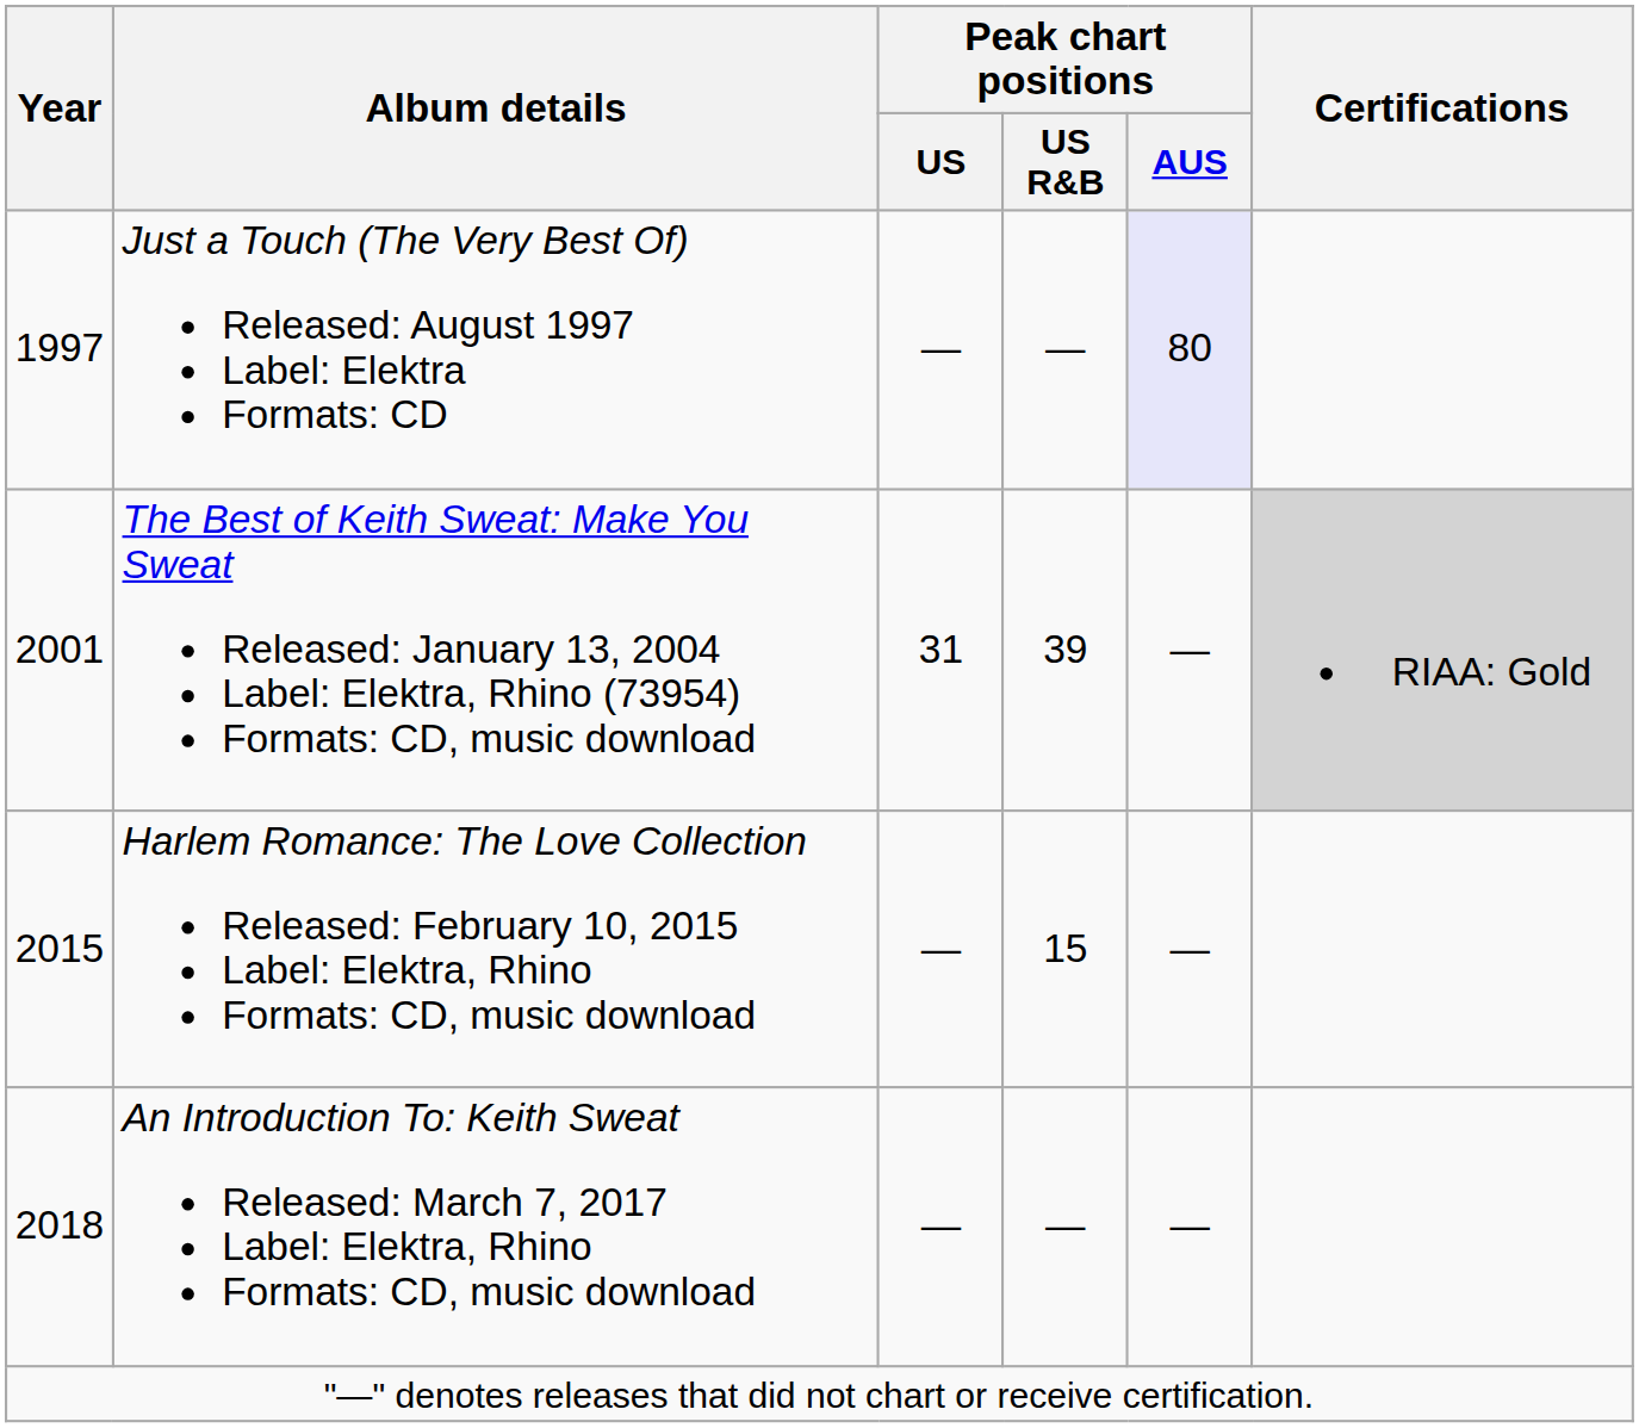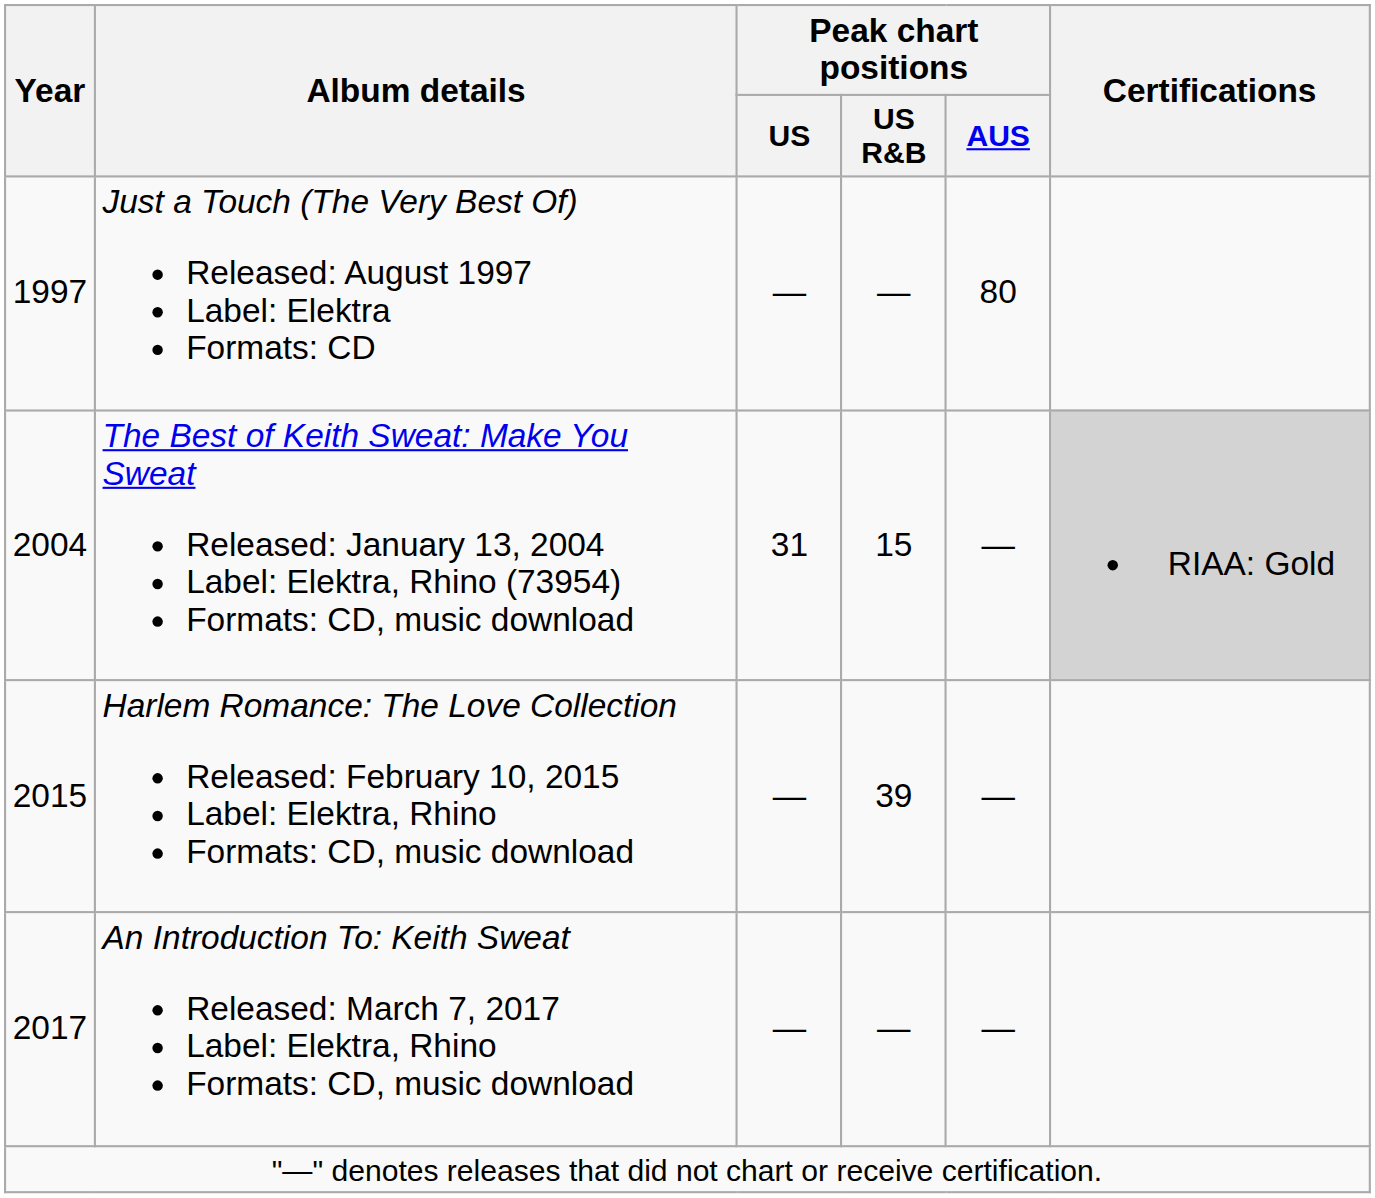row 3 | Peak chart positions / AUS: lavender background -> no background
row 4 | Year: 2001 -> 2004
row 4 | Peak chart positions / US R&B: 39 -> 15
row 5 | Peak chart positions / US R&B: 15 -> 39
row 6 | Year: 2018 -> 2017
